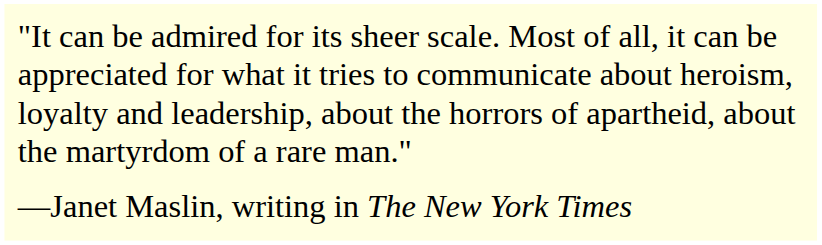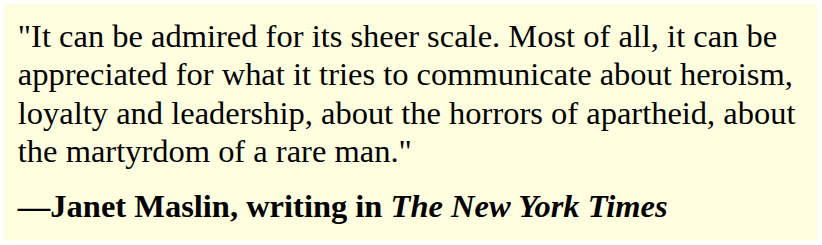row 2 | column 1: normal -> bold
